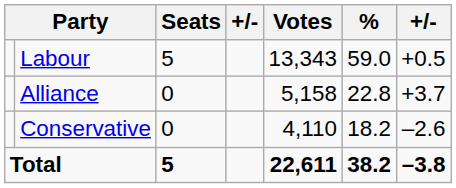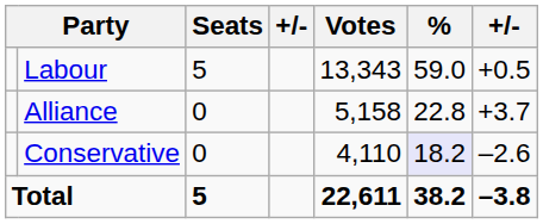Conservative | %: no background -> lavender background
